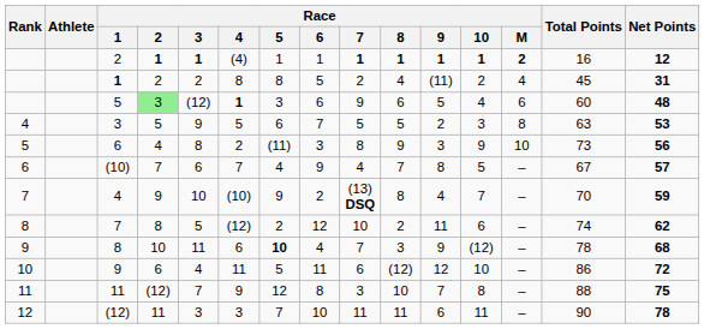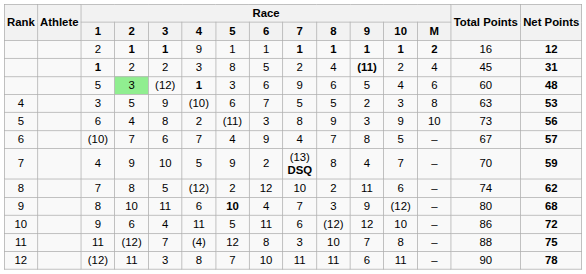row 3 | Race / 4: (4) -> 9
row 4 | Race / 4: 8 -> 3
row 4 | Race / 9: normal -> bold
row 6 | Race / 4: 5 -> (10)
row 9 | Race / 4: (10) -> 5
row 11 | Total Points: 78 -> 80
row 13 | Race / 4: 9 -> (4)
row 14 | Race / 4: 3 -> 8
